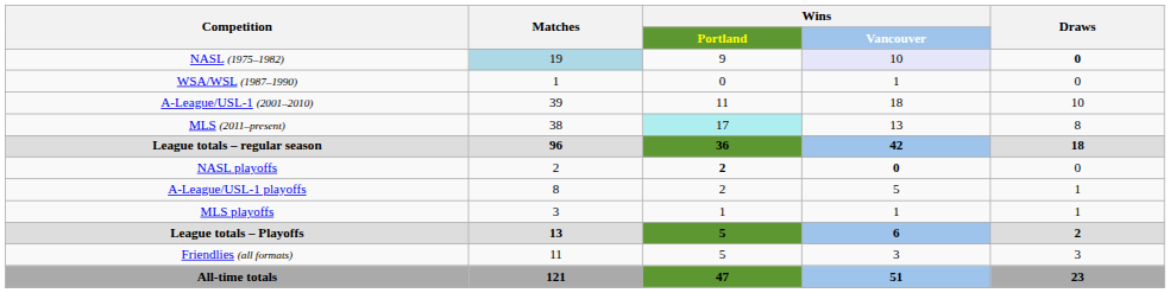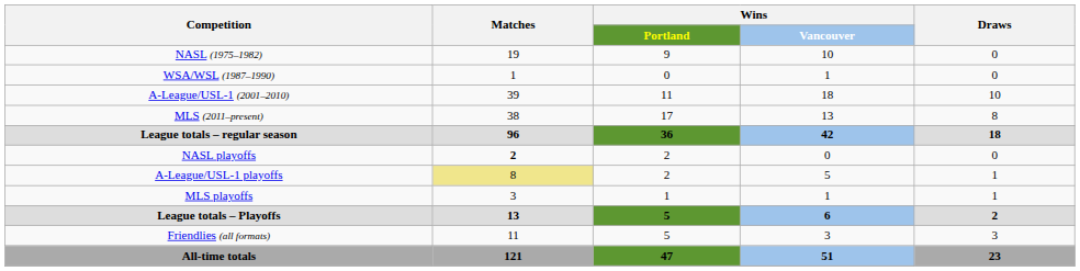NASL (1975–1982) | Matches: lightblue background -> no background
NASL (1975–1982) | Wins / Vancouver: lavender background -> no background
NASL (1975–1982) | Draws: bold -> normal
MLS (2011–present) | Wins / Portland: paleturquoise background -> no background
NASL playoffs | Matches: normal -> bold
NASL playoffs | Wins / Portland: bold -> normal
NASL playoffs | Wins / Vancouver: bold -> normal
A-League/USL-1 playoffs | Matches: no background -> khaki background
